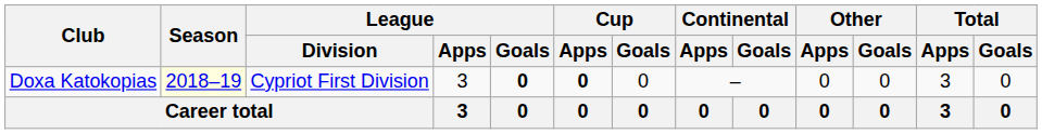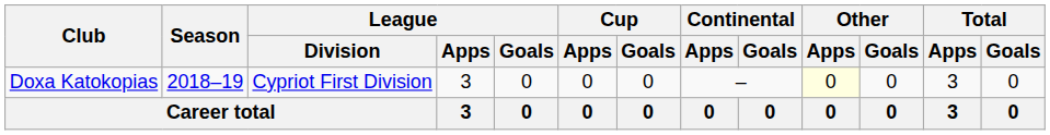Doxa Katokopias | Season: lightyellow background -> no background
Doxa Katokopias | League / Goals: bold -> normal
Doxa Katokopias | Cup / Apps: bold -> normal
Doxa Katokopias | Other / Apps: no background -> lightyellow background
